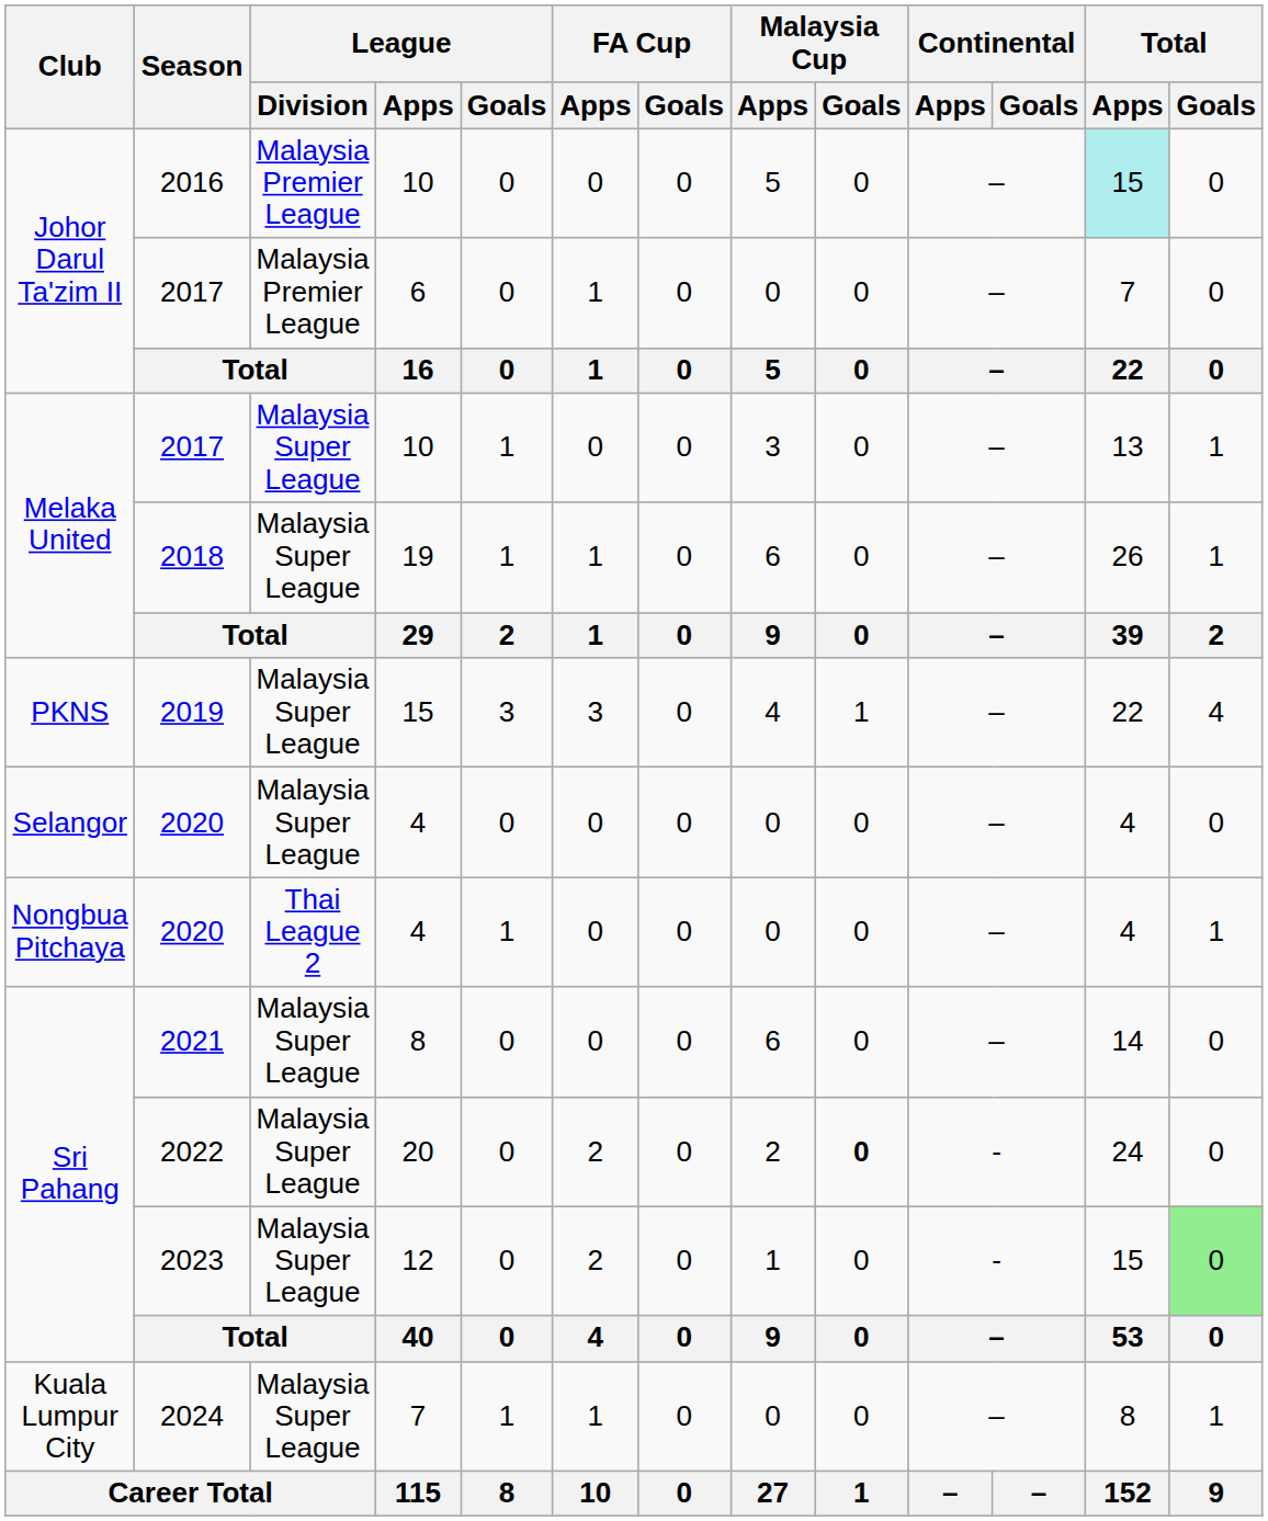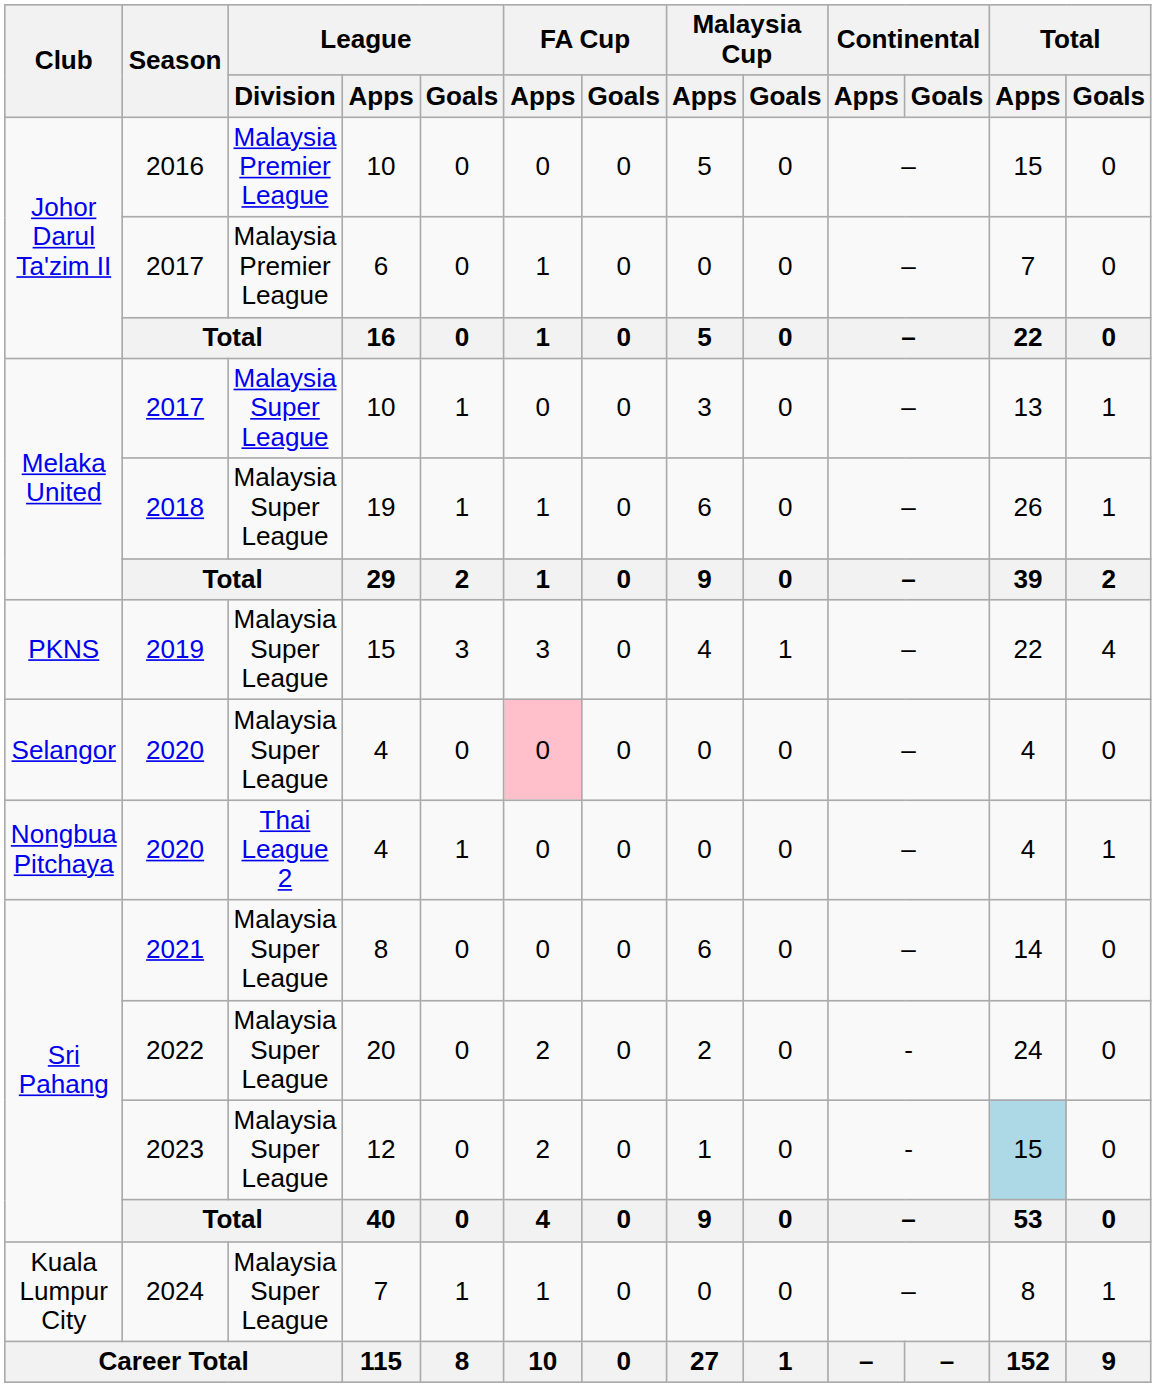2016 | Total / Apps: paleturquoise background -> no background
Selangor / 2020 | FA Cup / Apps: no background -> pink background
2022 | Malaysia Cup / Goals: bold -> normal
2023 | Total / Apps: no background -> lightblue background
2023 | Total / Goals: lightgreen background -> no background
